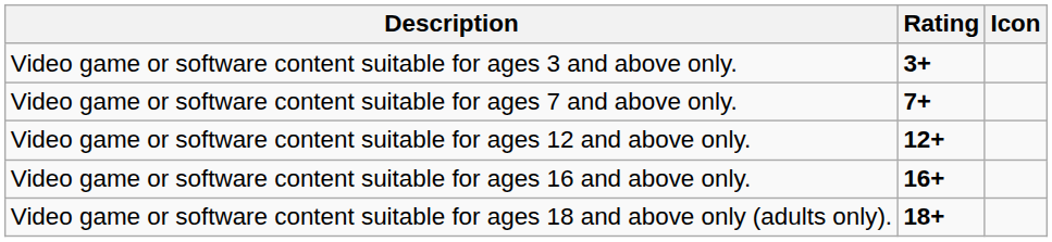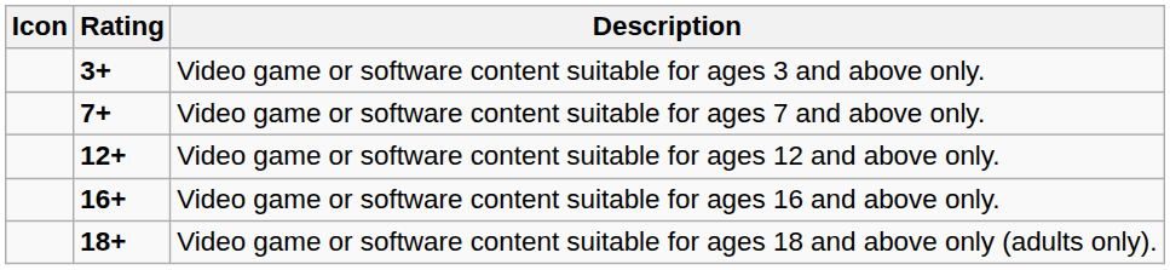columns swapped: Icon <-> Description
